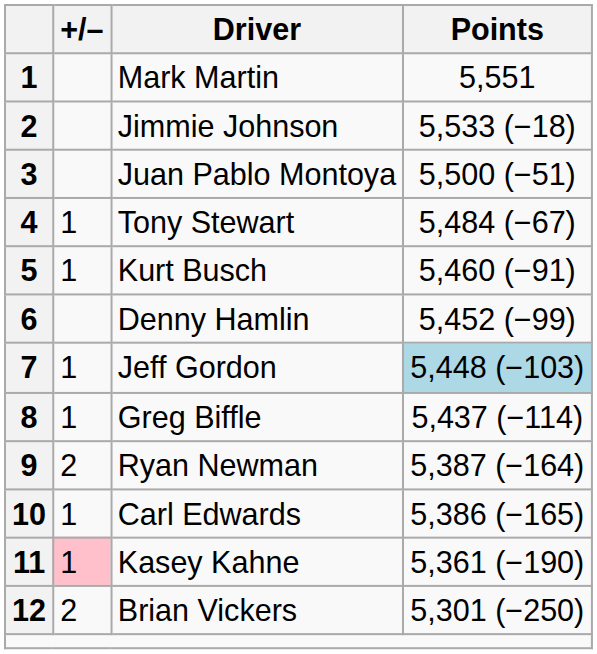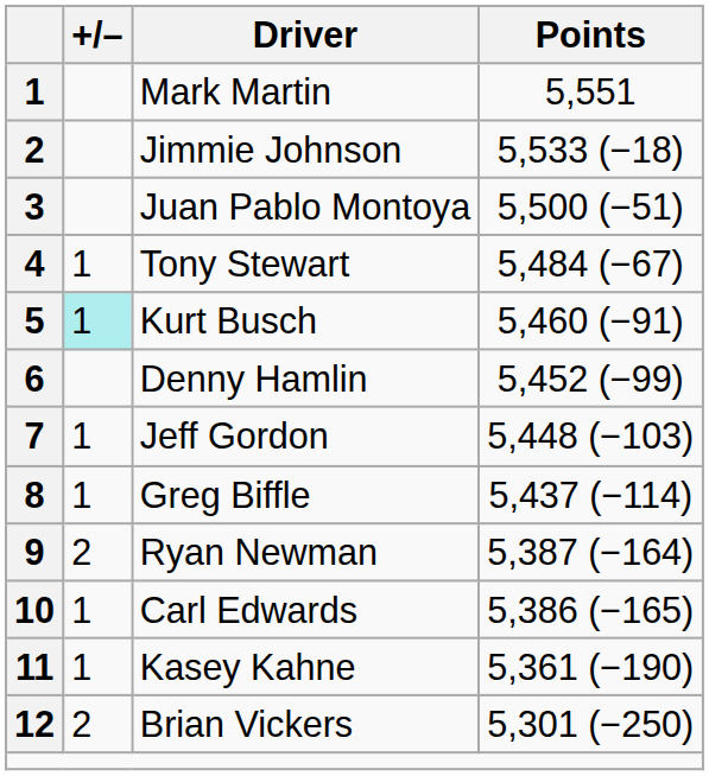Kurt Busch | +/–: no background -> paleturquoise background
Jeff Gordon | Points: lightblue background -> no background
Kasey Kahne | +/–: pink background -> no background
